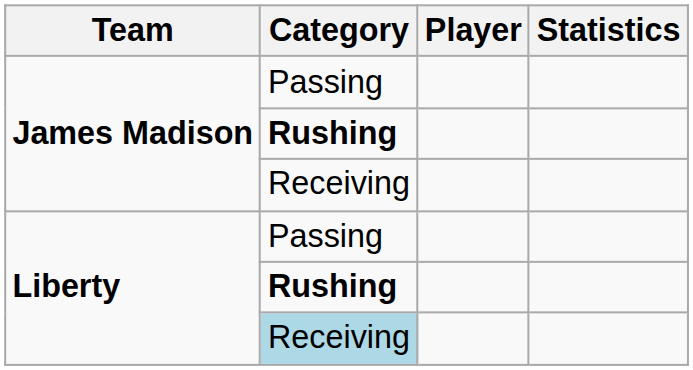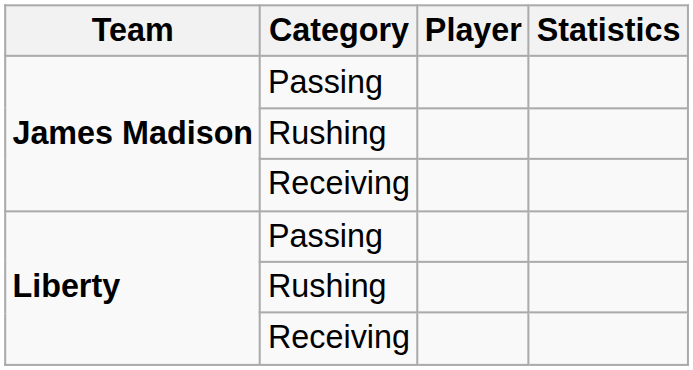James Madison / Rushing | Category: bold -> normal
Liberty / Rushing | Category: bold -> normal
Liberty / Receiving | Category: lightblue background -> no background
